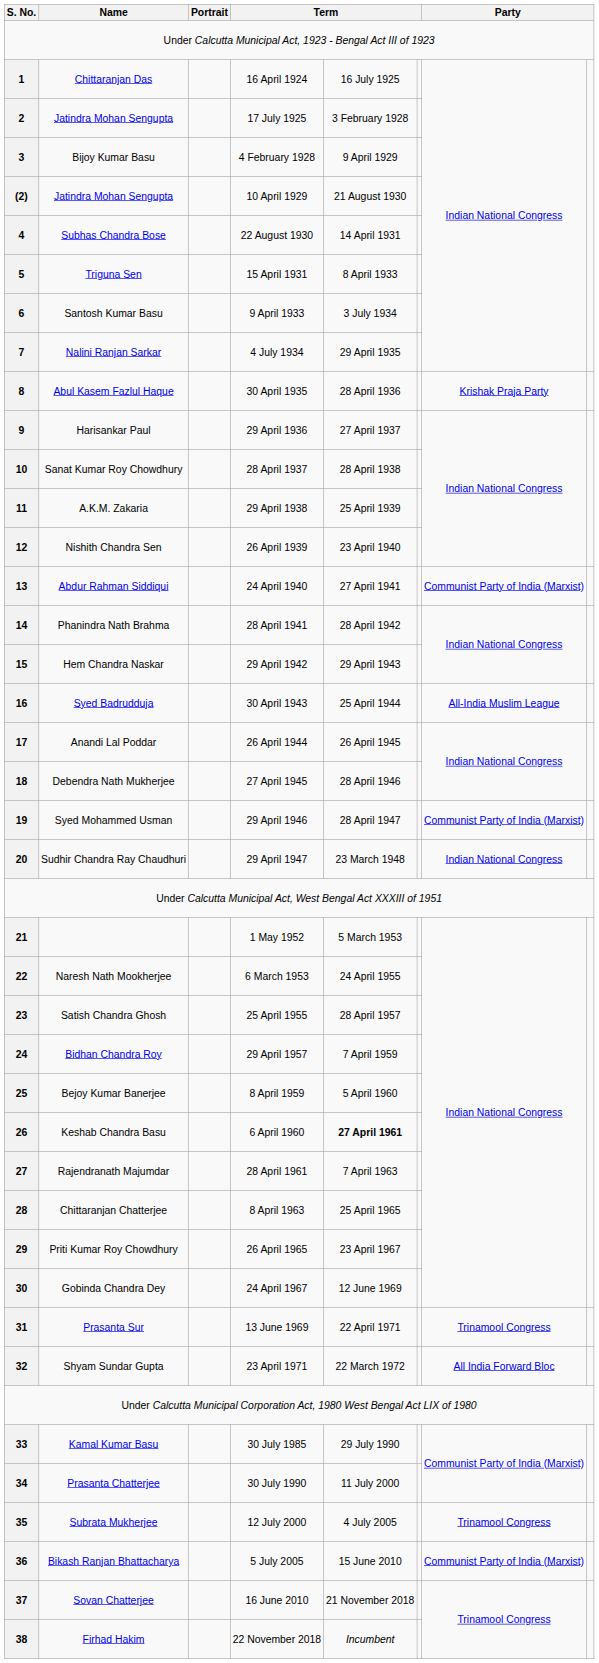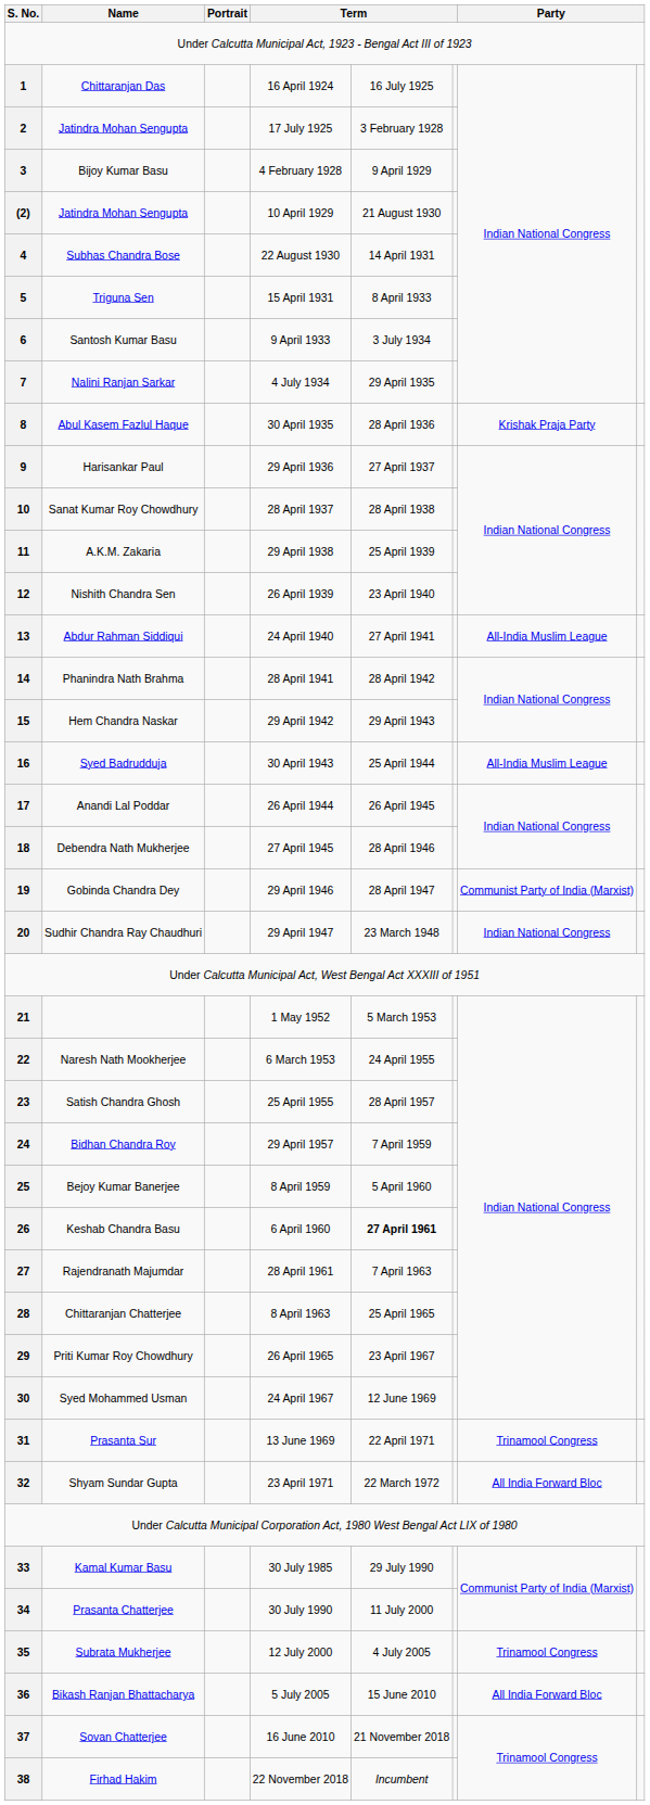13 | column 7: Communist Party of India (Marxist) -> All-India Muslim League
19 | Name: Syed Mohammed Usman -> Gobinda Chandra Dey
30 | Name: Gobinda Chandra Dey -> Syed Mohammed Usman
36 | column 7: Communist Party of India (Marxist) -> All India Forward Bloc
